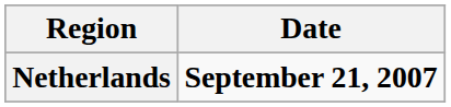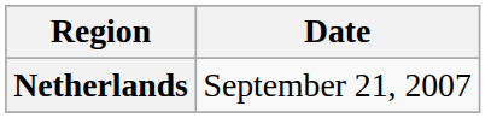Netherlands | Date: bold -> normal
